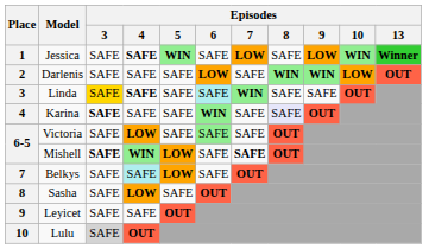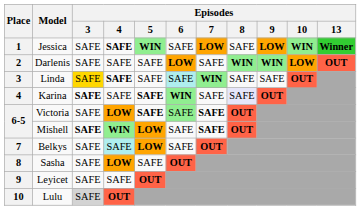Karina | Episodes / 5: normal -> bold
Victoria | Episodes / 5: normal -> bold
Victoria | Episodes / 7: normal -> bold
